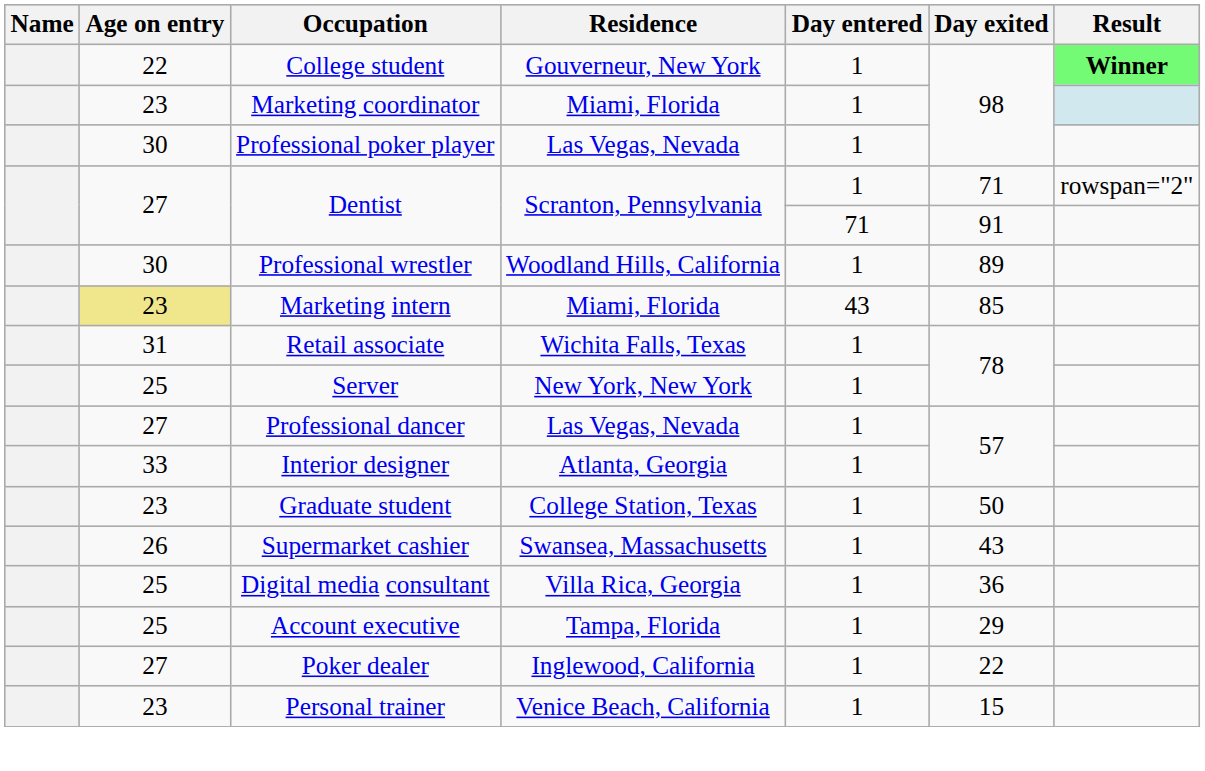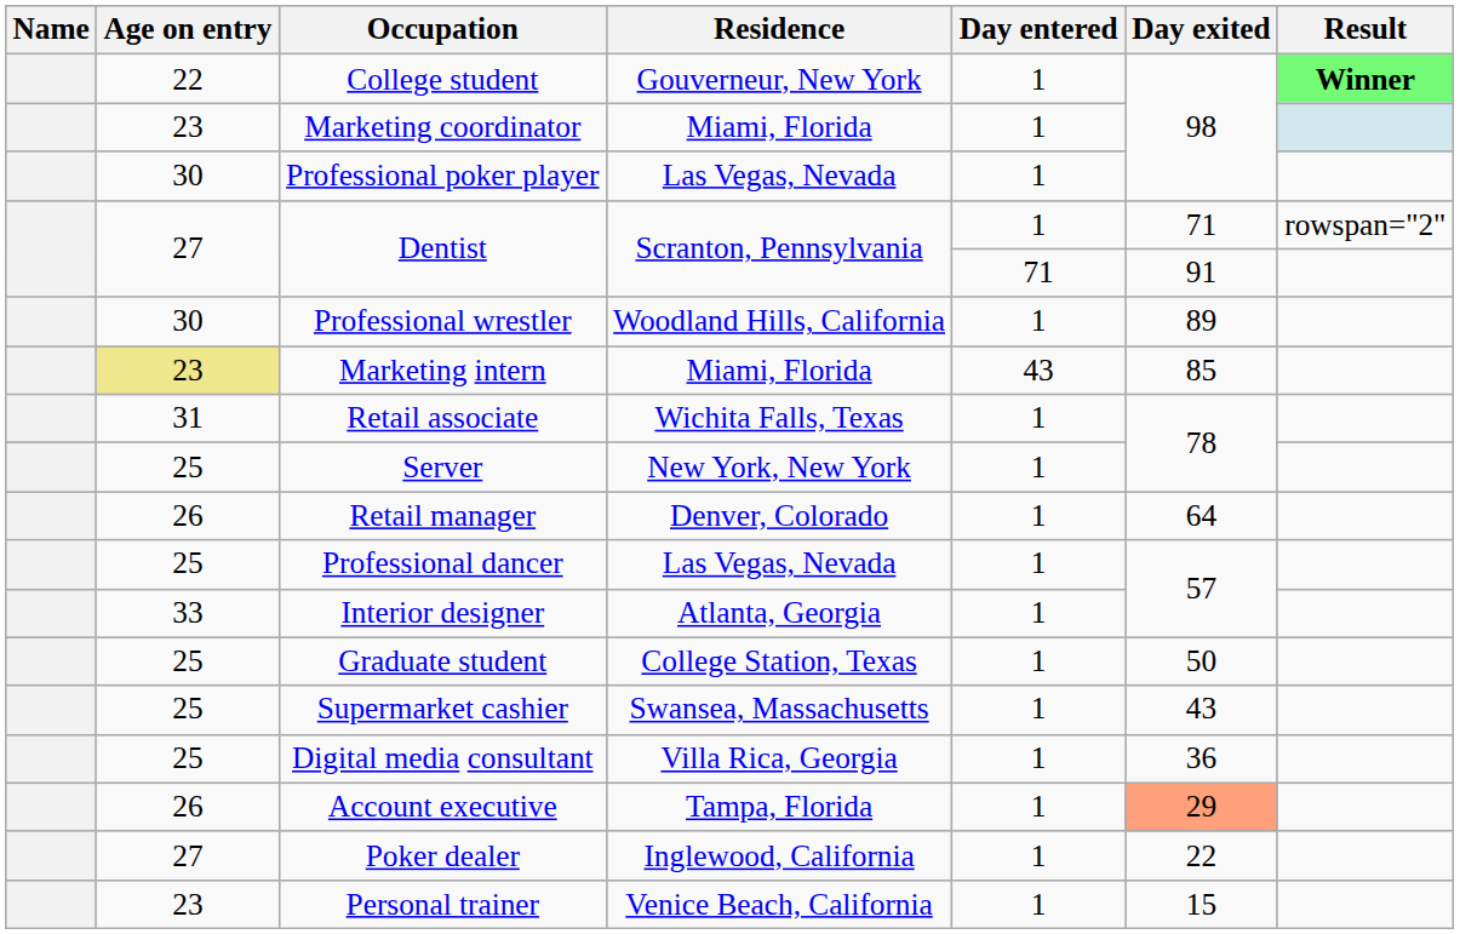+ row: 26 | Retail manager | Denver, Colorado | 1 | 64
Professional dancer | Age on entry: 27 -> 25
Graduate student | Age on entry: 23 -> 25
Supermarket cashier | Age on entry: 26 -> 25
Account executive | Age on entry: 25 -> 26
Account executive | Day exited: no background -> lightsalmon background
